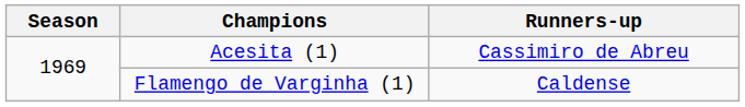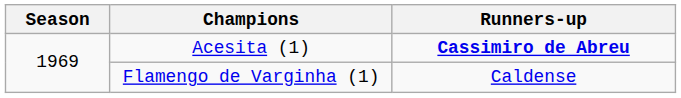Acesita (1) | Runners-up: normal -> bold
